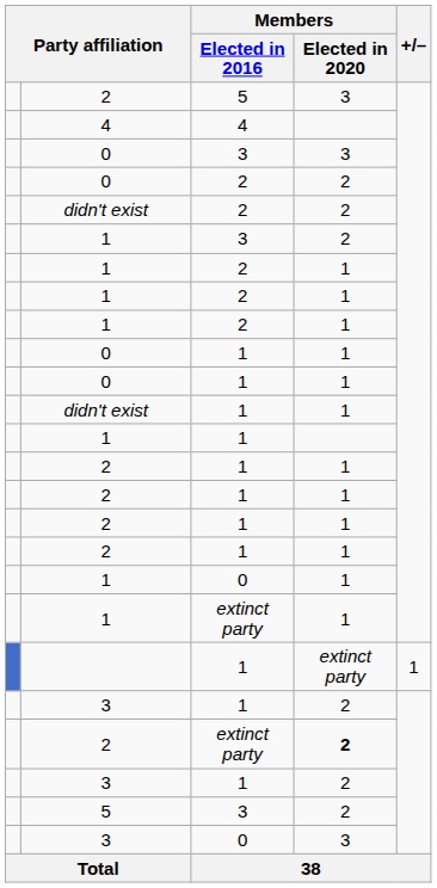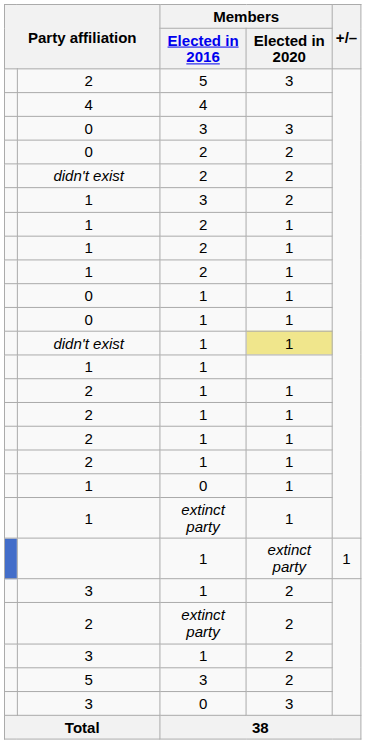didn't exist / 1 | Members / Elected in 2020: no background -> khaki background
2 / extinct party | Members / Elected in 2020: bold -> normal
